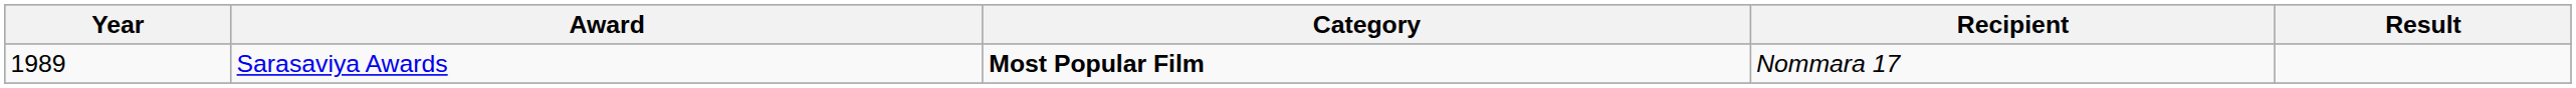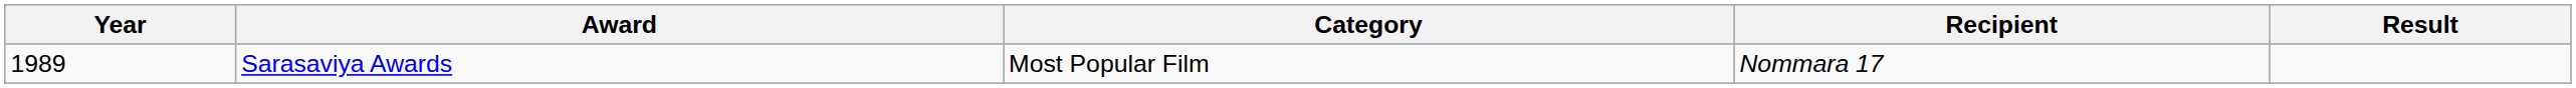Sarasaviya Awards | Category: bold -> normal
